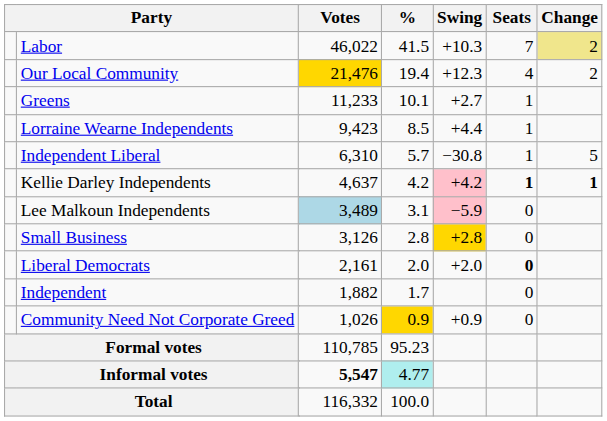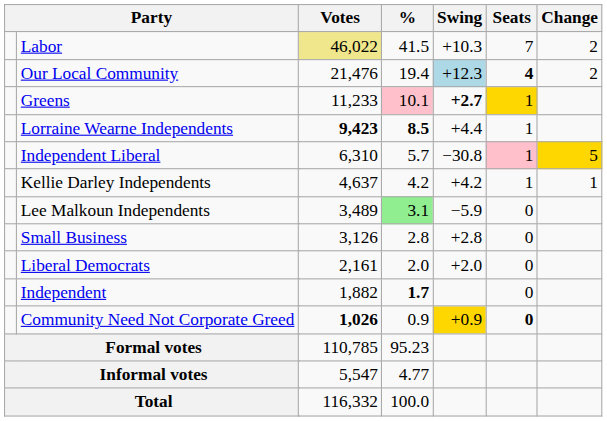Labor | Votes: no background -> khaki background
Labor | Change: khaki background -> no background
Our Local Community | Votes: gold background -> no background
Our Local Community | Swing: no background -> lightblue background
Our Local Community | Seats: normal -> bold
Greens | %: no background -> pink background
Greens | Swing: normal -> bold
Greens | Seats: no background -> gold background
Lorraine Wearne Independents | Votes: normal -> bold
Lorraine Wearne Independents | %: normal -> bold
Independent Liberal | Seats: no background -> pink background
Independent Liberal | Change: no background -> gold background
Kellie Darley Independents | Swing: pink background -> no background
Kellie Darley Independents | Seats: bold -> normal
Kellie Darley Independents | Change: bold -> normal
Lee Malkoun Independents | Votes: lightblue background -> no background
Lee Malkoun Independents | %: no background -> lightgreen background
Lee Malkoun Independents | Swing: pink background -> no background
Small Business | Swing: gold background -> no background
Liberal Democrats | Seats: bold -> normal
Independent | %: normal -> bold
Community Need Not Corporate Greed | Votes: normal -> bold
Community Need Not Corporate Greed | %: gold background -> no background
Community Need Not Corporate Greed | Swing: no background -> gold background
Community Need Not Corporate Greed | Seats: normal -> bold
Informal votes | Votes: bold -> normal
Informal votes | %: paleturquoise background -> no background
